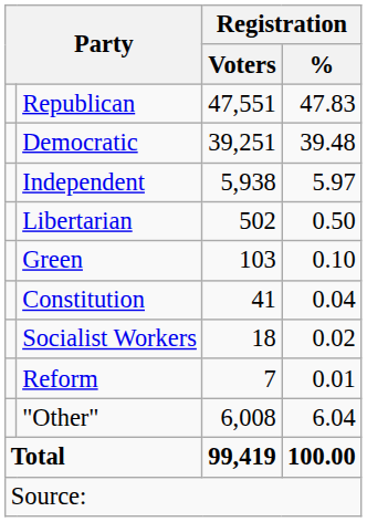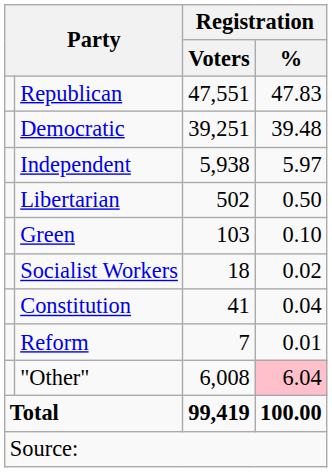rows swapped: Constitution <-> Socialist Workers
"Other" | Registration / %: no background -> pink background
